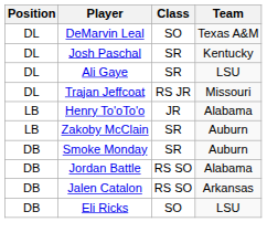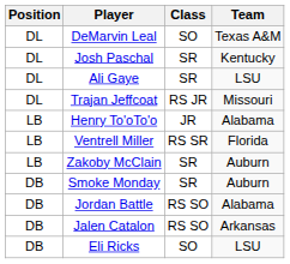+ row: LB | Ventrell Miller | RS SR | Florida
